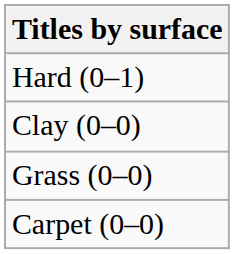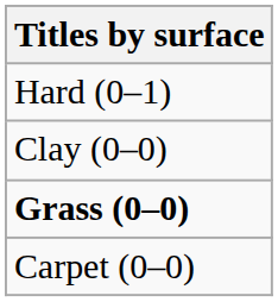row 4 | column 1: normal -> bold
